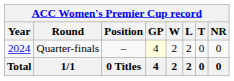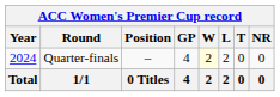Quarter-finals | GP: lightyellow background -> no background
Quarter-finals | W: no background -> lightyellow background
